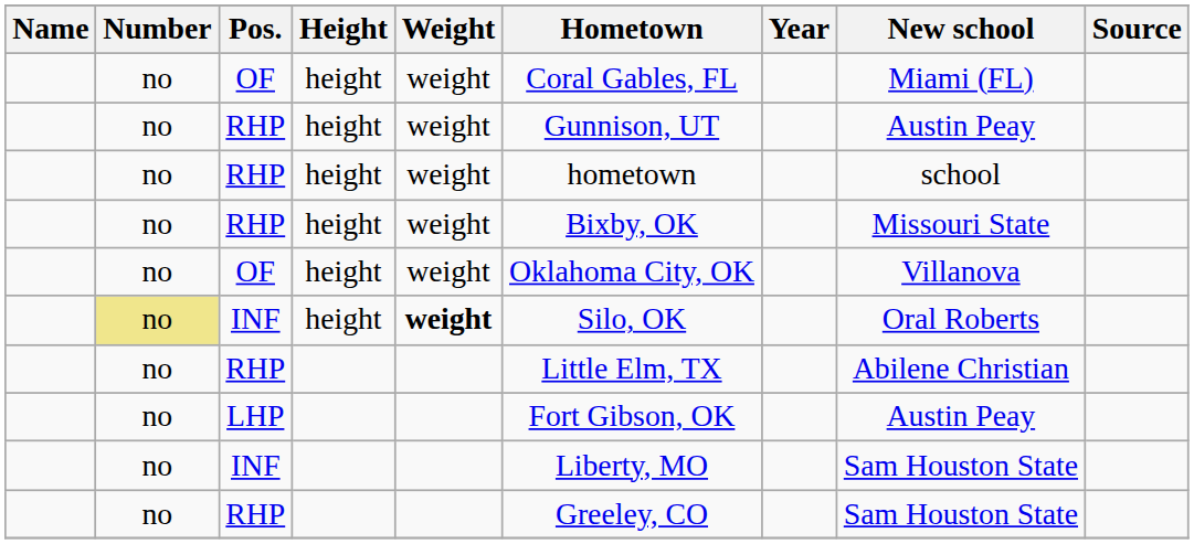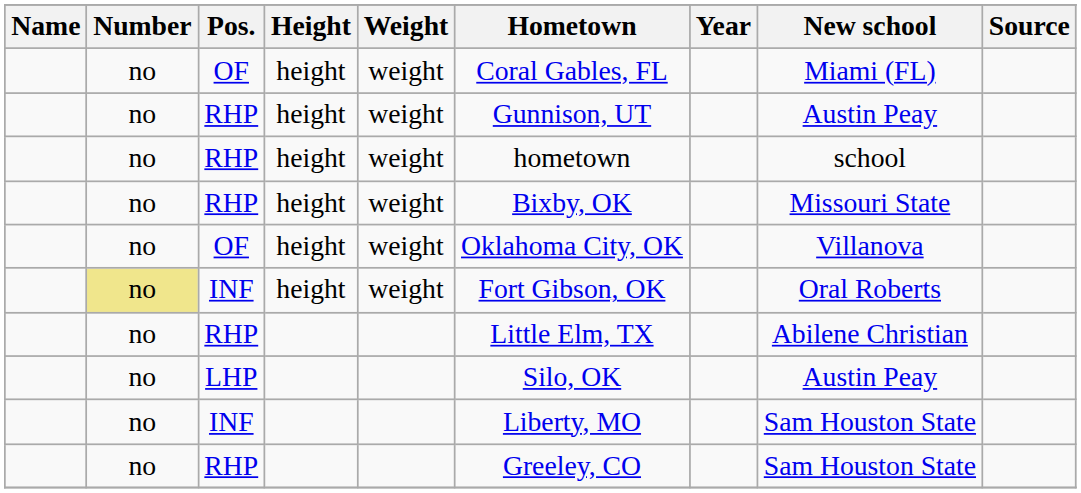INF / height | Weight: bold -> normal
INF / height | Hometown: Silo, OK -> Fort Gibson, OK
LHP | Hometown: Fort Gibson, OK -> Silo, OK
